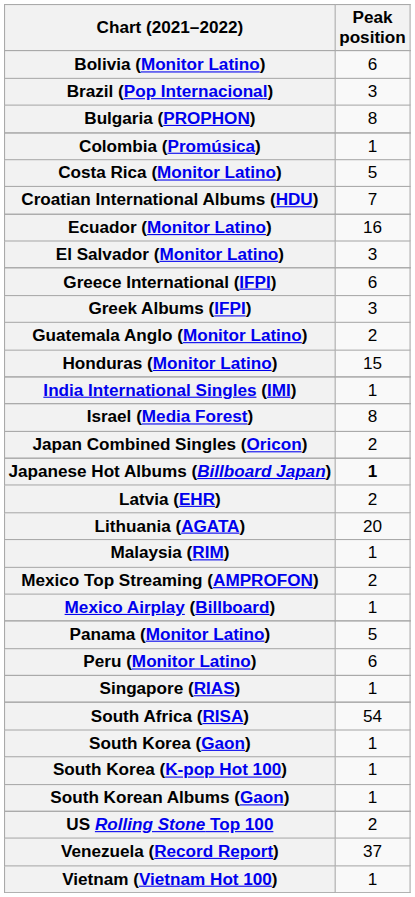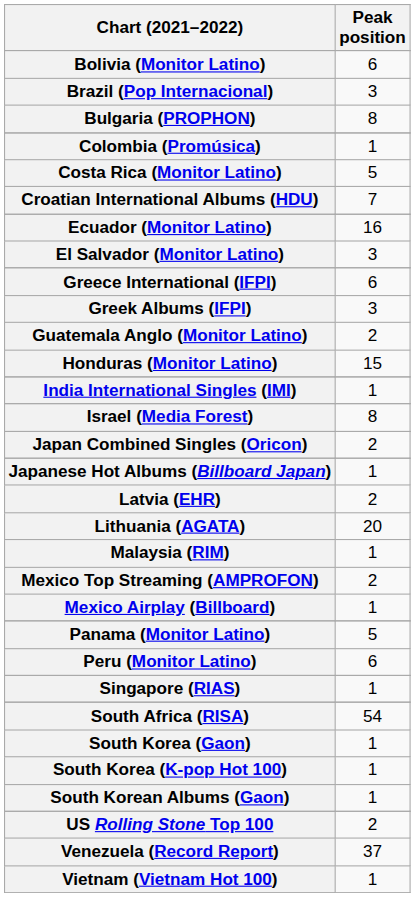Japanese Hot Albums (Billboard Japan) | Peak position: bold -> normal
